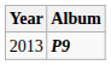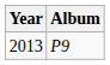2013 | Album: bold -> normal
